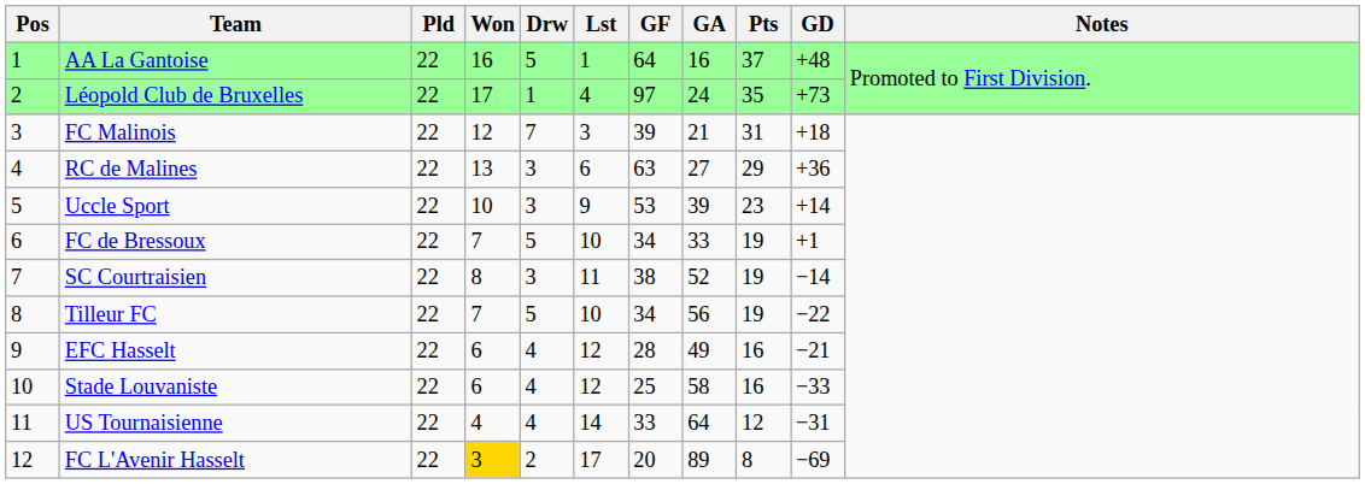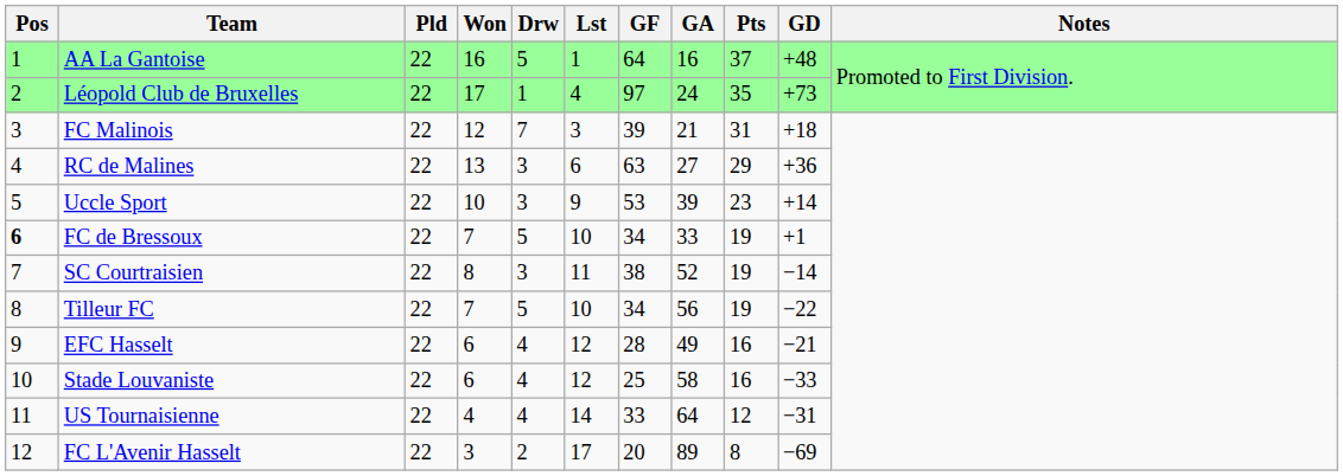FC de Bressoux | Pos: normal -> bold
FC L'Avenir Hasselt | Won: gold background -> no background
